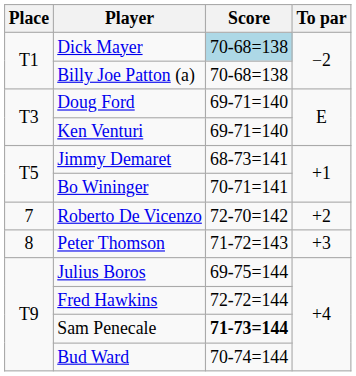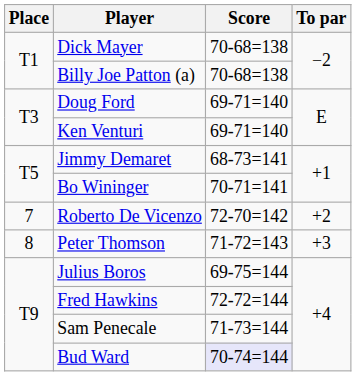Dick Mayer | Score: lightblue background -> no background
Sam Penecale | Score: bold -> normal
Bud Ward | Score: no background -> lavender background
